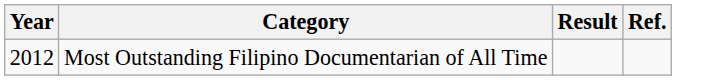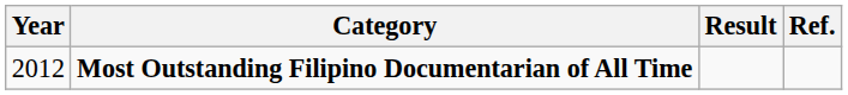row 2 | Category: normal -> bold
